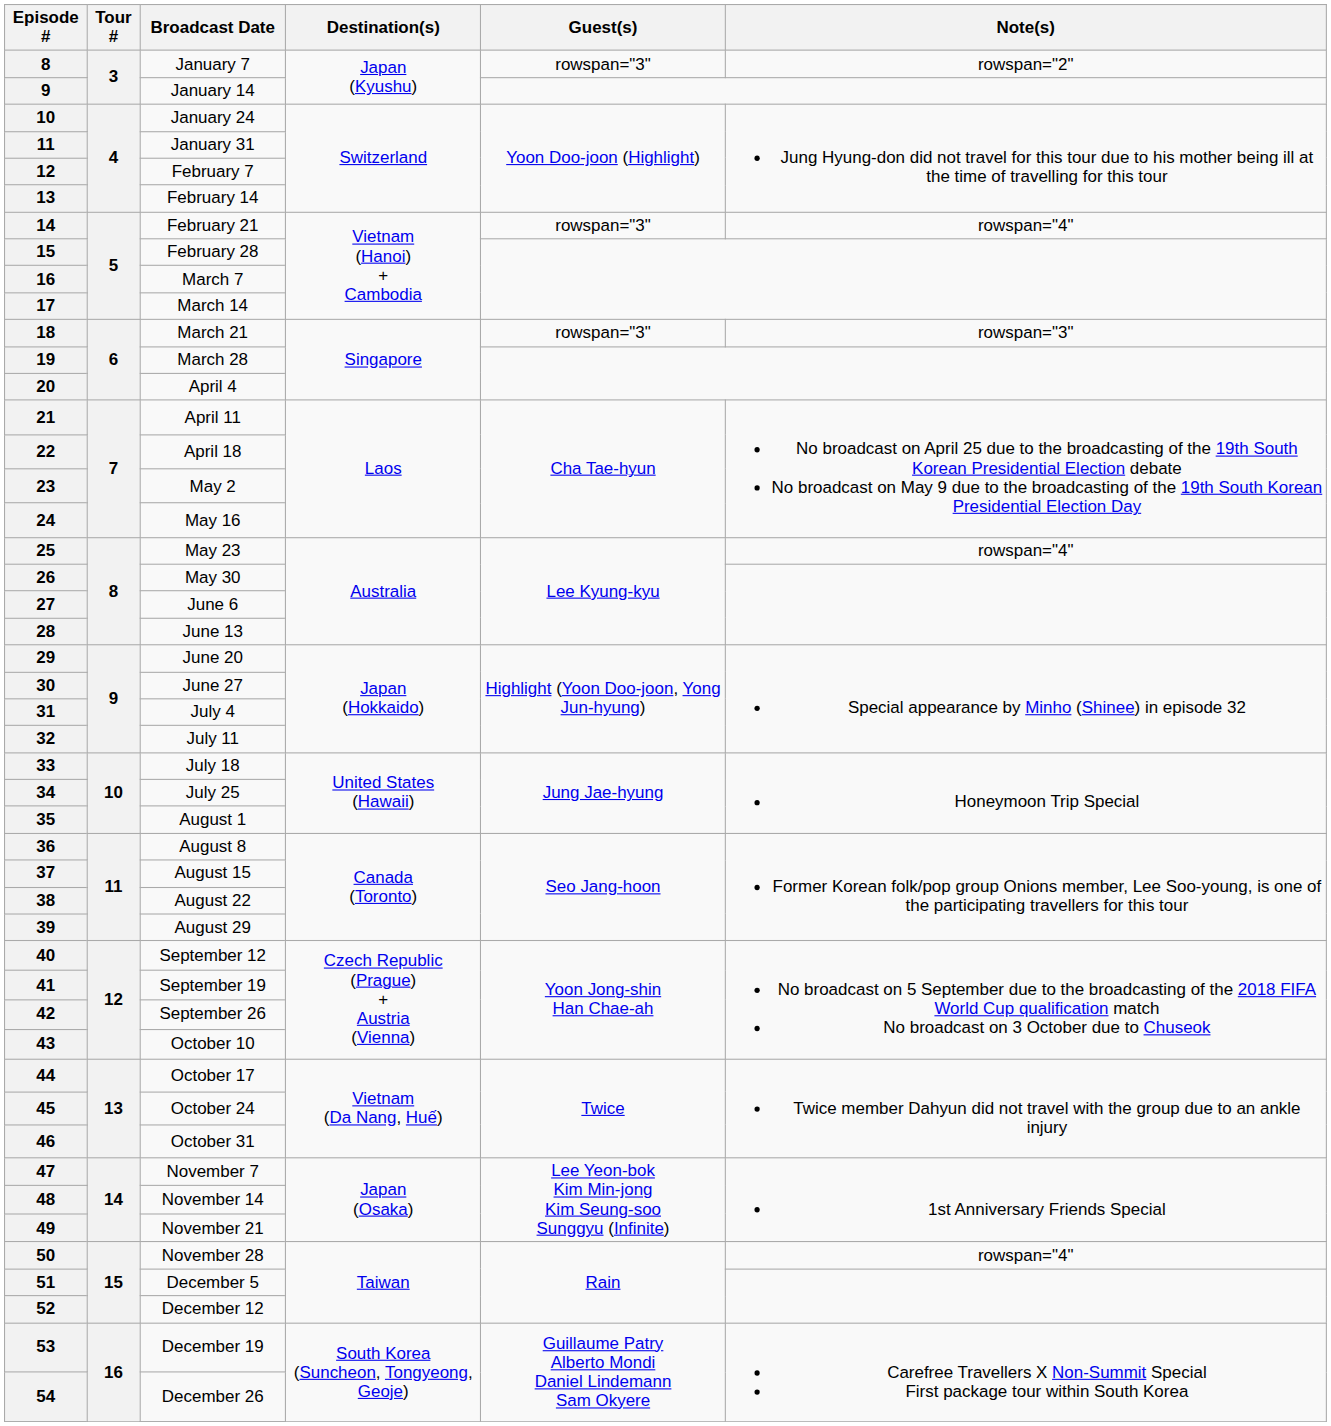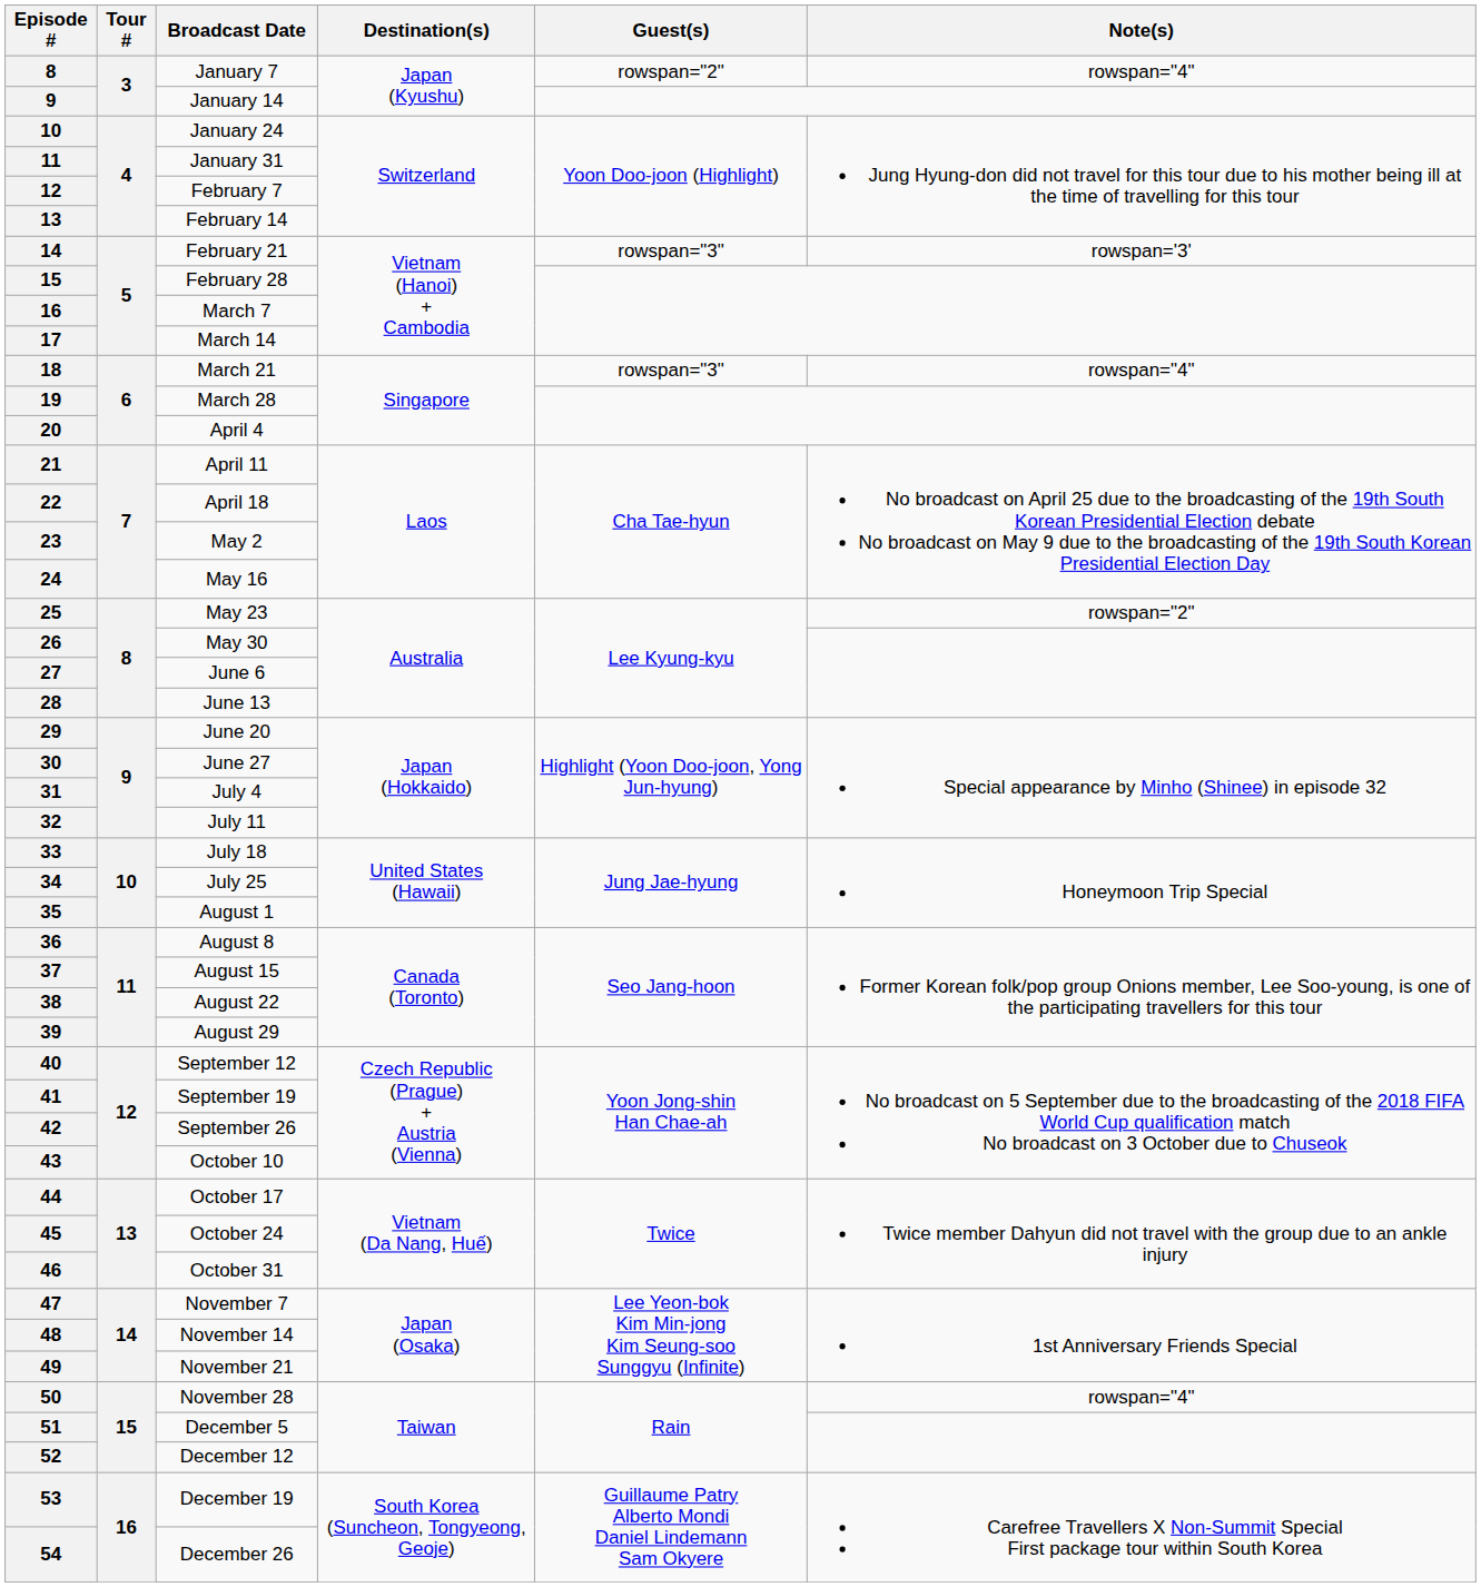January 7 | Guest(s): rowspan="3" -> rowspan="2"
January 7 | Note(s): rowspan="2" -> rowspan="4"
February 21 | Note(s): rowspan="4" -> rowspan='3'
March 21 | Note(s): rowspan="3" -> rowspan="4"
May 23 | Note(s): rowspan="4" -> rowspan="2"
